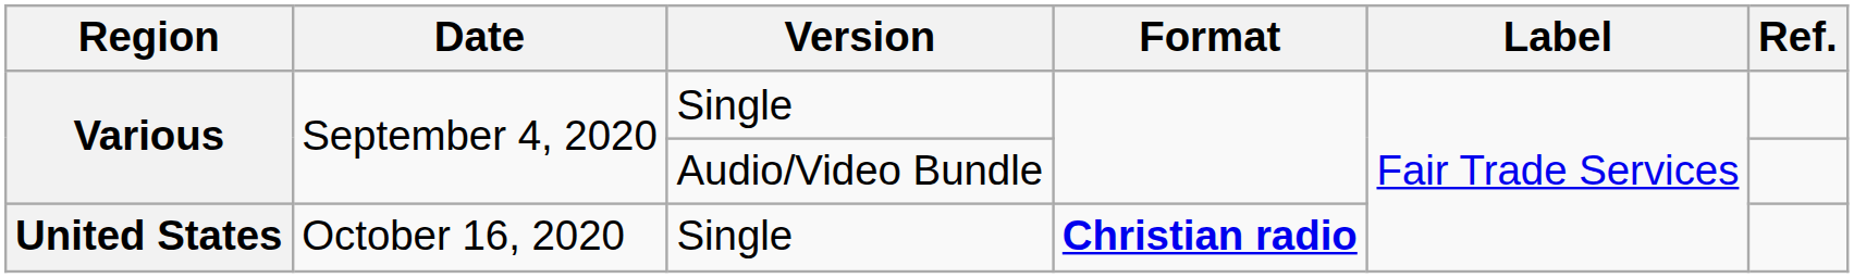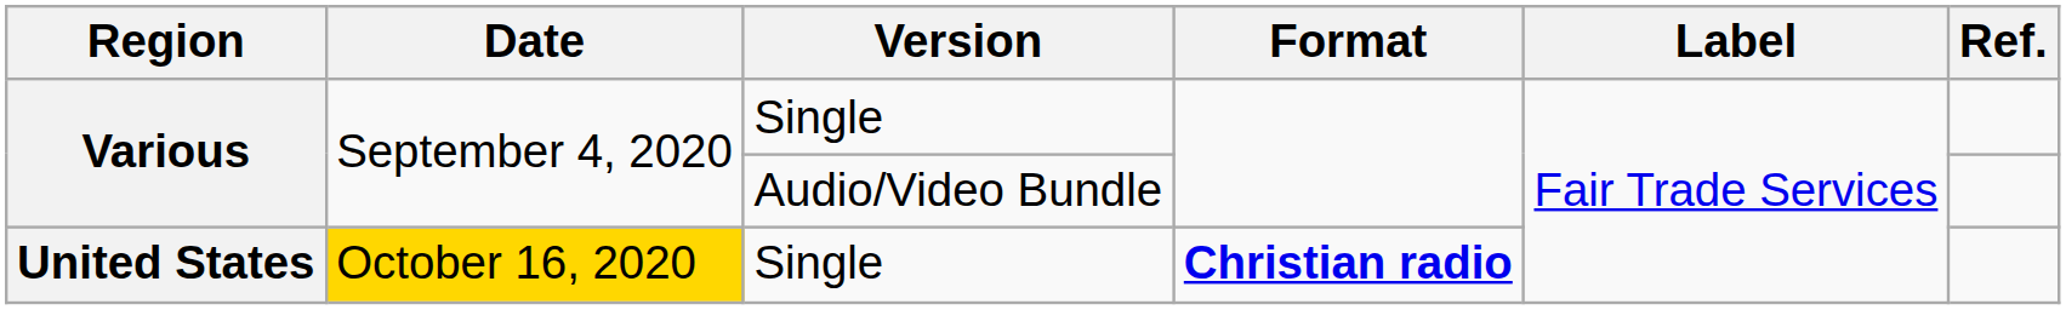United States | Date: no background -> gold background
